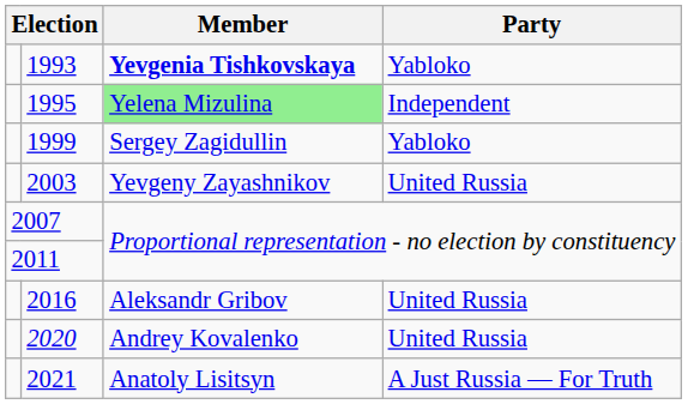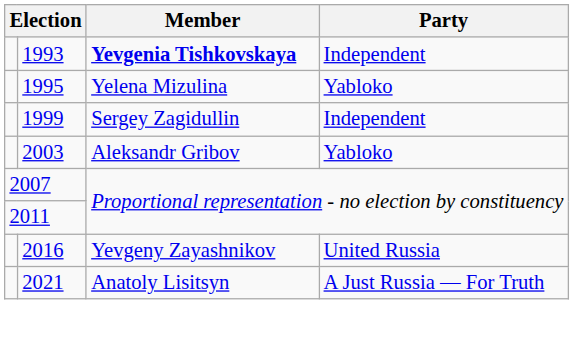1993 | Party: Yabloko -> Independent
1995 | Member: lightgreen background -> no background
1995 | Party: Independent -> Yabloko
1999 | Party: Yabloko -> Independent
2003 | Member: Yevgeny Zayashnikov -> Aleksandr Gribov
2003 | Party: United Russia -> Yabloko
2016 | Member: Aleksandr Gribov -> Yevgeny Zayashnikov
- row: 2020 | Andrey Kovalenko | United Russia
